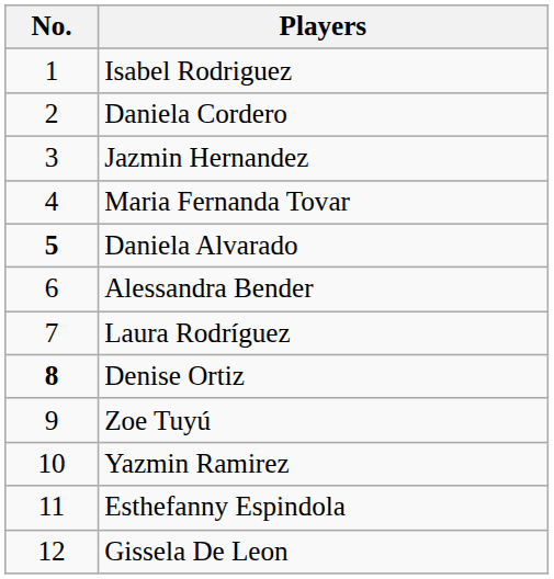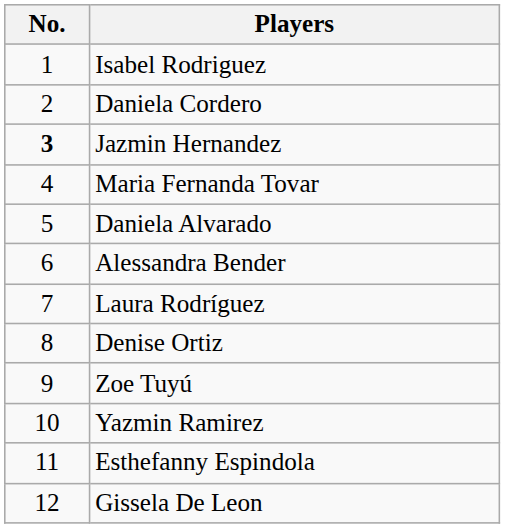Jazmin Hernandez | No.: normal -> bold
Daniela Alvarado | No.: bold -> normal
Denise Ortiz | No.: bold -> normal
